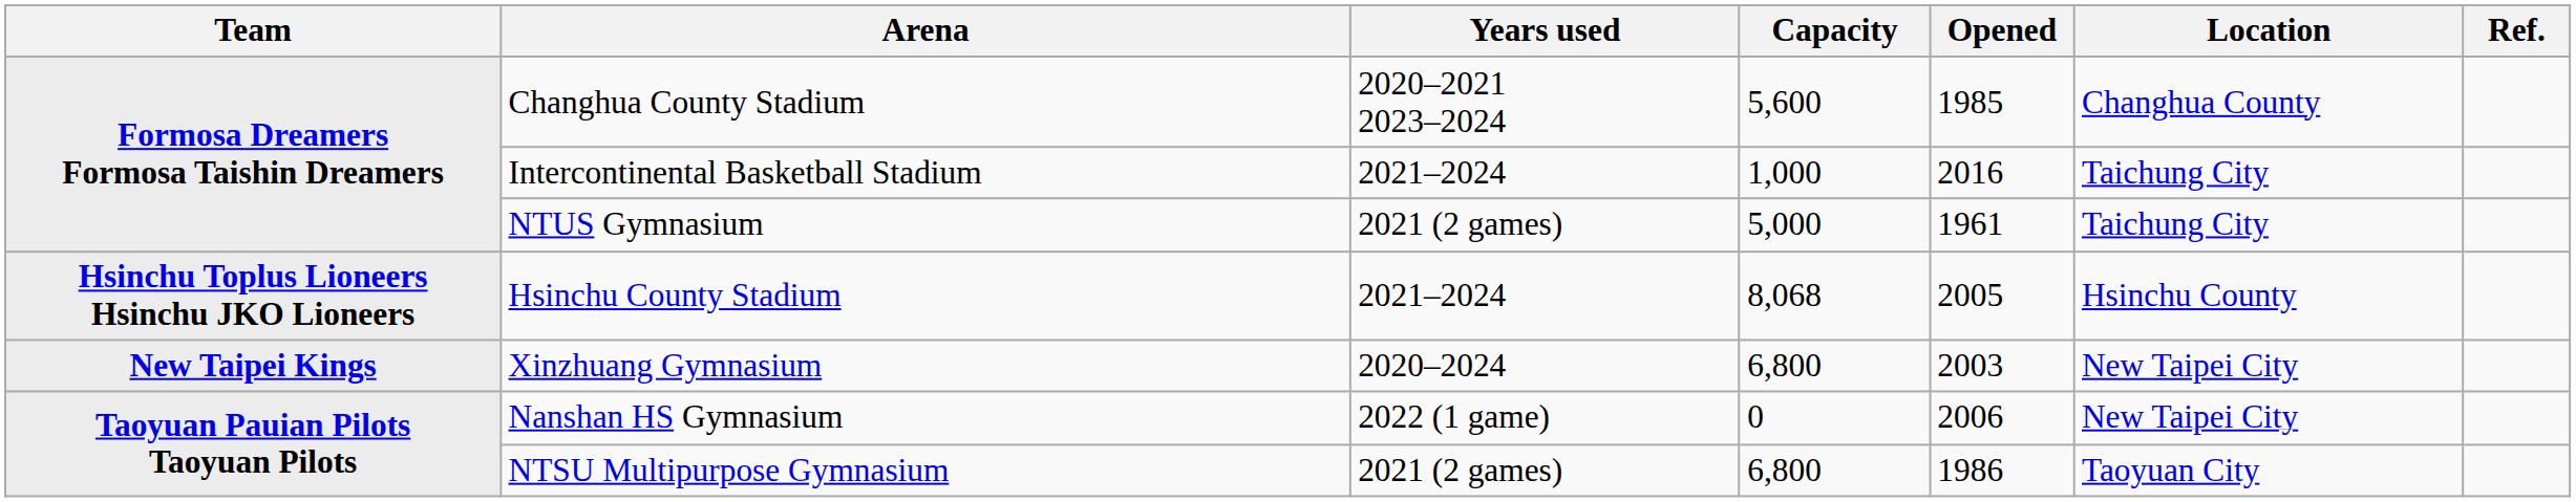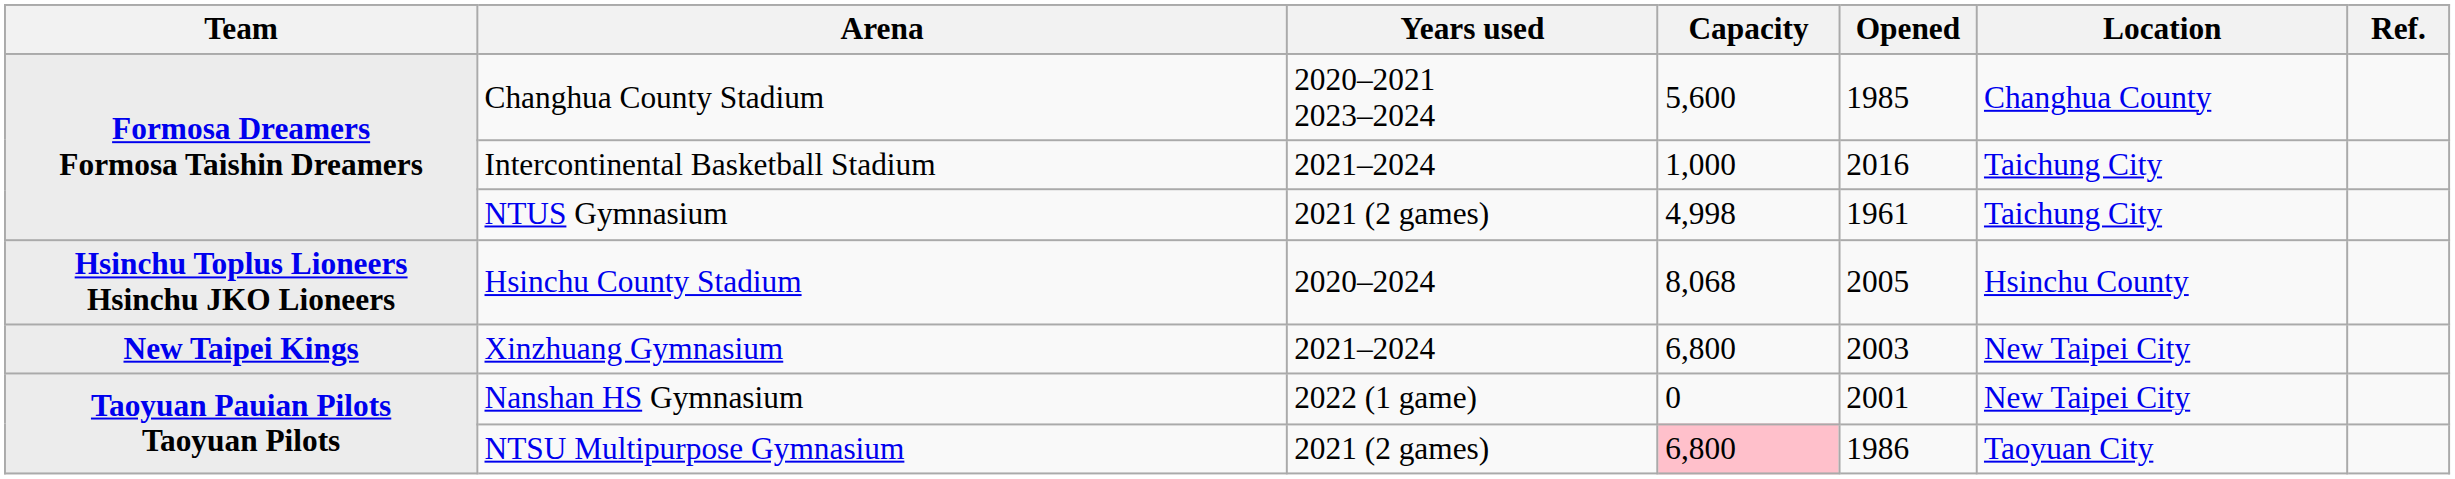NTUS Gymnasium | Capacity: 5,000 -> 4,998
Hsinchu County Stadium | Years used: 2021–2024 -> 2020–2024
Xinzhuang Gymnasium | Years used: 2020–2024 -> 2021–2024
Nanshan HS Gymnasium | Opened: 2006 -> 2001
NTSU Multipurpose Gymnasium | Capacity: no background -> pink background
